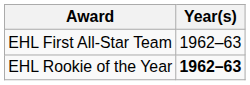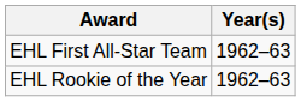EHL Rookie of the Year | Year(s): bold -> normal
